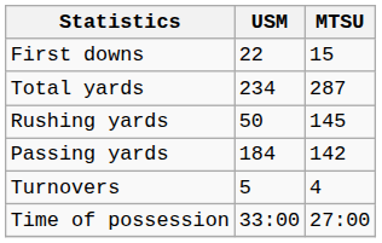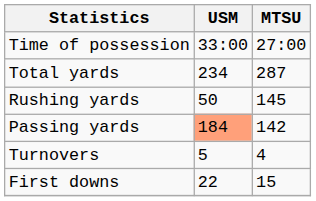rows swapped: First downs <-> Time of possession
Passing yards | USM: no background -> lightsalmon background
